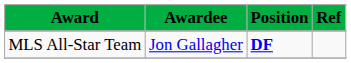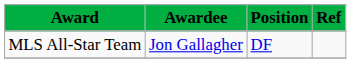row 2 | Position: bold -> normal
